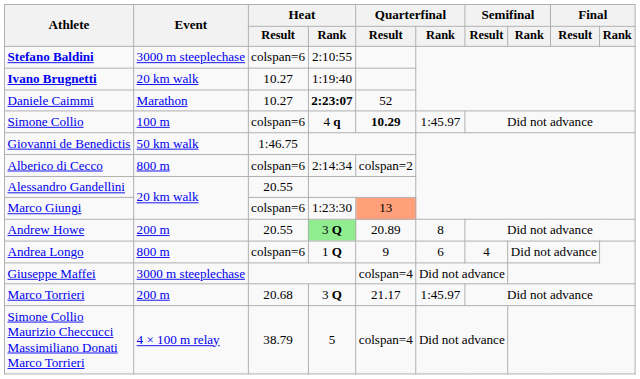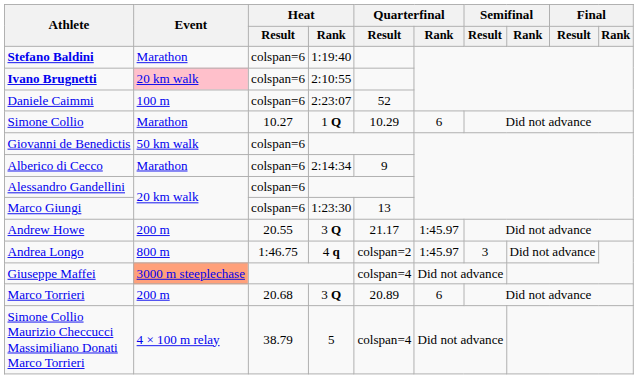Stefano Baldini | Event: 3000 m steeplechase -> Marathon
Stefano Baldini | Heat / Rank: 2:10:55 -> 1:19:40
Ivano Brugnetti | Event: no background -> pink background
Ivano Brugnetti | Heat / Result: 10.27 -> colspan=6
Ivano Brugnetti | Heat / Rank: 1:19:40 -> 2:10:55
Daniele Caimmi | Event: Marathon -> 100 m
Daniele Caimmi | Heat / Result: 10.27 -> colspan=6
Daniele Caimmi | Heat / Rank: bold -> normal
Simone Collio | Event: 100 m -> Marathon
Simone Collio | Heat / Result: colspan=6 -> 10.27
Simone Collio | Heat / Rank: 4 q -> 1 Q
Simone Collio | Quarterfinal / Result: bold -> normal
Simone Collio | Quarterfinal / Rank: 1:45.97 -> 6
Giovanni de Benedictis | Heat / Result: 1:46.75 -> colspan=6
Alberico di Cecco | Event: 800 m -> Marathon
Alberico di Cecco | Quarterfinal / Result: colspan=2 -> 9
Alessandro Gandellini | Heat / Result: 20.55 -> colspan=6
Marco Giungi | Quarterfinal / Result: lightsalmon background -> no background
Andrew Howe | Heat / Rank: lightgreen background -> no background
Andrew Howe | Quarterfinal / Result: 20.89 -> 21.17
Andrew Howe | Quarterfinal / Rank: 8 -> 1:45.97
Andrea Longo | Heat / Result: colspan=6 -> 1:46.75
Andrea Longo | Heat / Rank: 1 Q -> 4 q
Andrea Longo | Quarterfinal / Result: 9 -> colspan=2
Andrea Longo | Quarterfinal / Rank: 6 -> 1:45.97
Andrea Longo | Semifinal / Result: 4 -> 3
Giuseppe Maffei | Event: no background -> lightsalmon background
Marco Torrieri | Quarterfinal / Result: 21.17 -> 20.89
Marco Torrieri | Quarterfinal / Rank: 1:45.97 -> 6
